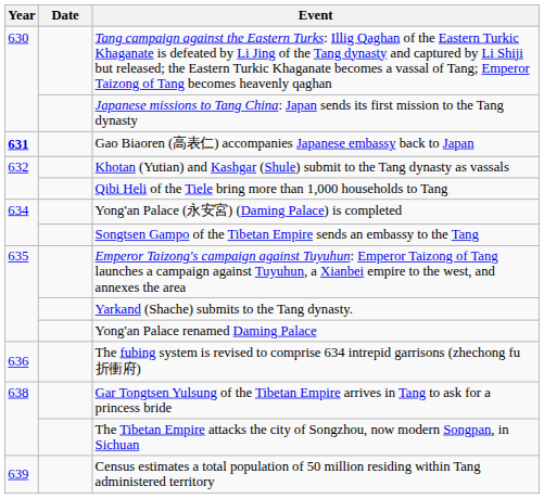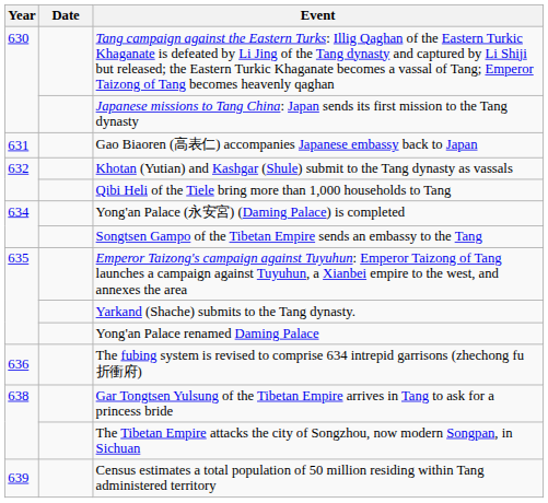Gao Biaoren (高表仁) accompanies Japanese embassy back to Japan | Year: bold -> normal
